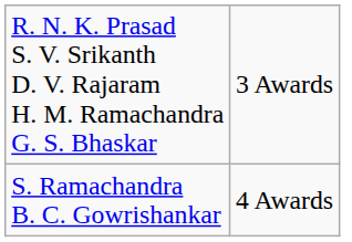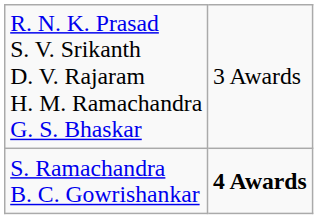S. Ramachandra B. C. Gowrishankar | column 2: normal -> bold
